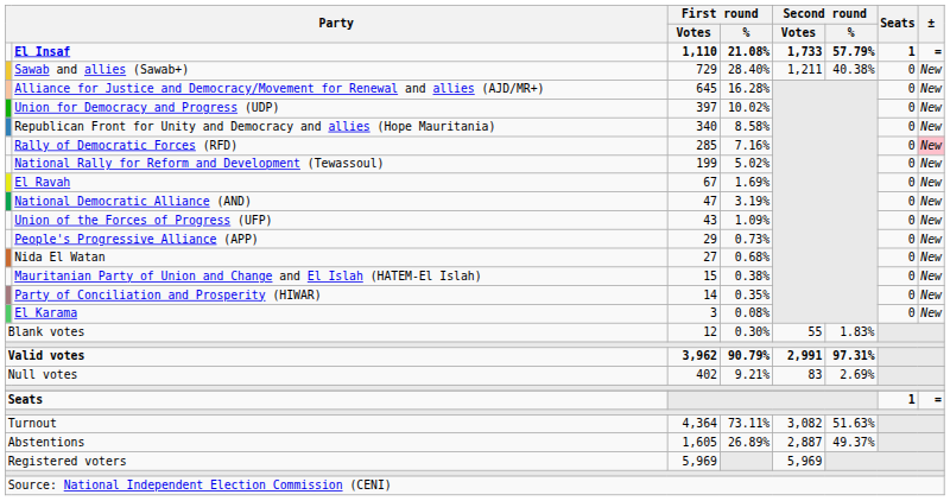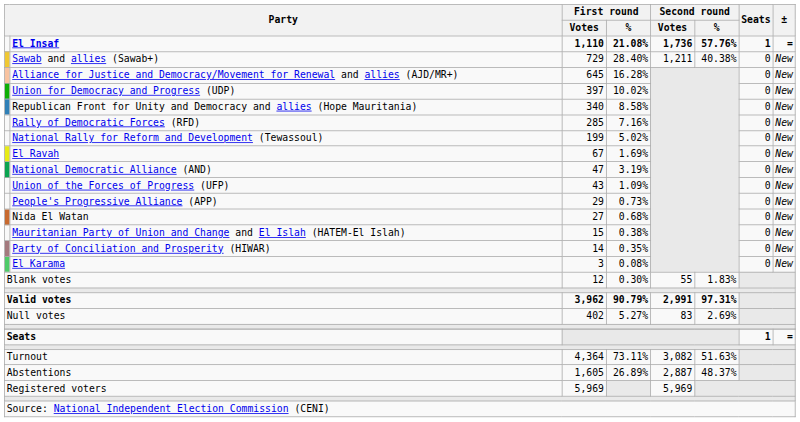El Insaf | Second round / Votes: 1,733 -> 1,736
El Insaf | Second round / %: 57.79% -> 57.76%
Rally of Democratic Forces (RFD) | ±: pink background -> no background
Null votes | First round / %: 9.21% -> 5.27%
Abstentions | Second round / %: 49.37% -> 48.37%
